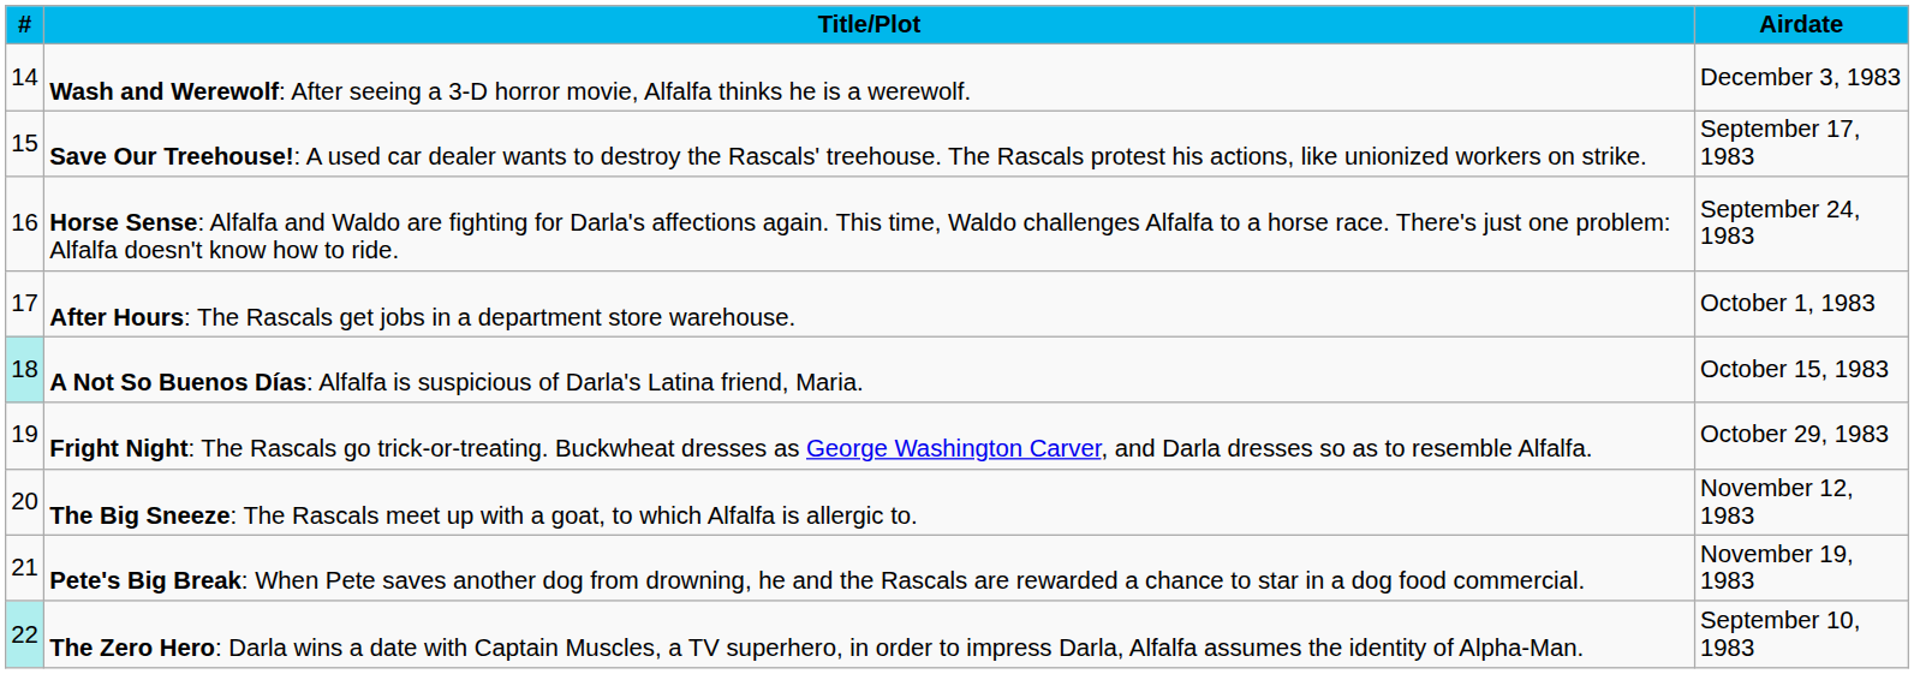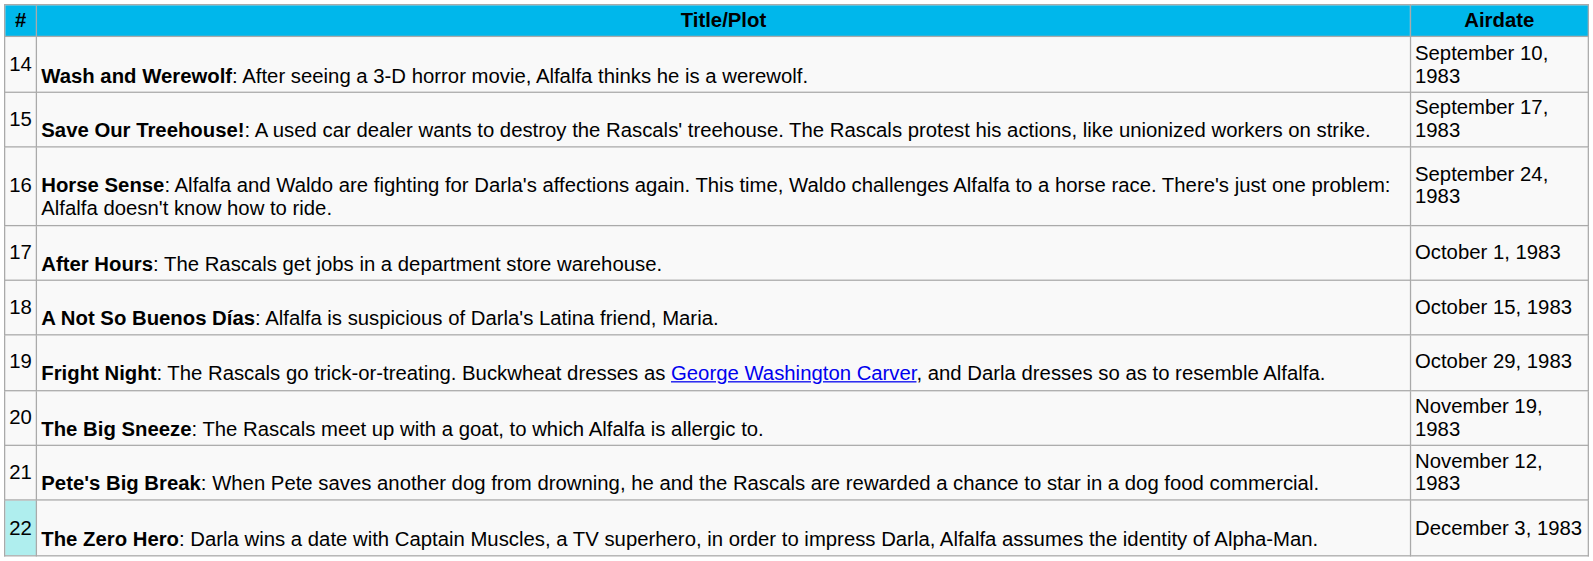row 2 | Airdate: December 3, 1983 -> September 10, 1983
row 6 | #: paleturquoise background -> no background
row 8 | Airdate: November 12, 1983 -> November 19, 1983
row 9 | Airdate: November 19, 1983 -> November 12, 1983
row 10 | Airdate: September 10, 1983 -> December 3, 1983
